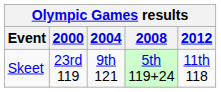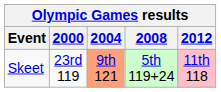Skeet | 2004: no background -> lightsalmon background
Skeet | 2012: no background -> pink background
